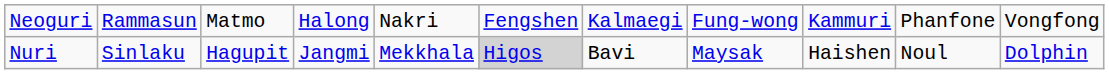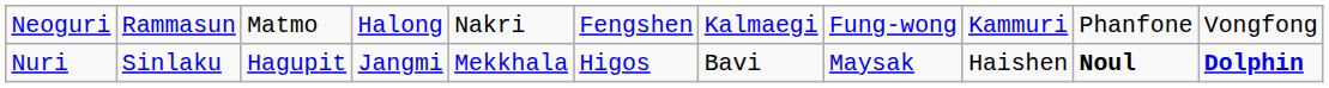Nuri | column 6: lightgrey background -> no background
Nuri | column 10: normal -> bold
Nuri | column 11: normal -> bold
